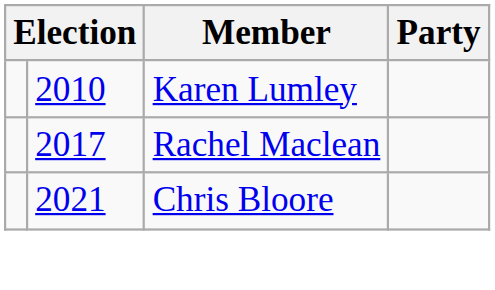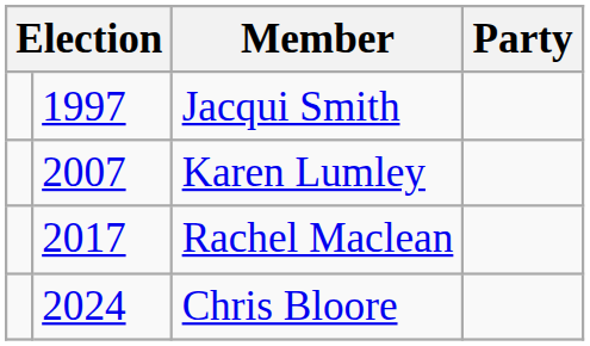+ row: 1997 | Jacqui Smith
Karen Lumley | column 2: 2010 -> 2007
Chris Bloore | column 2: 2021 -> 2024
